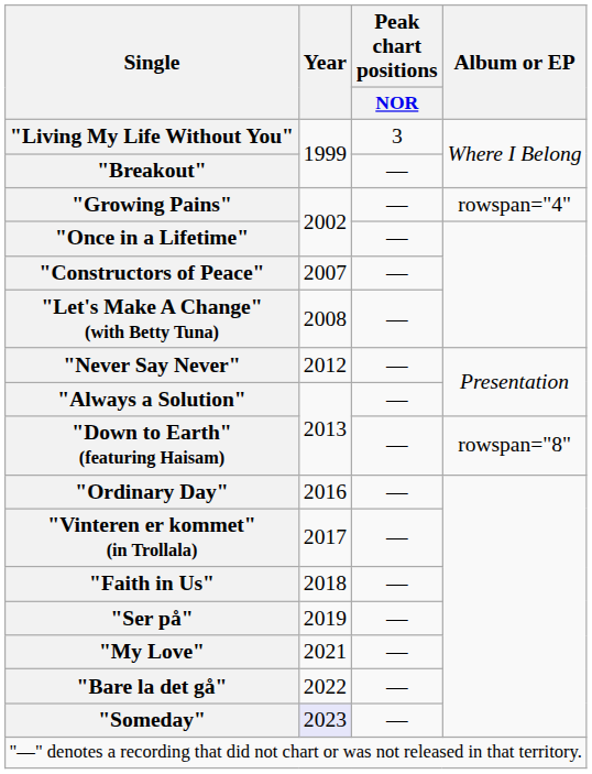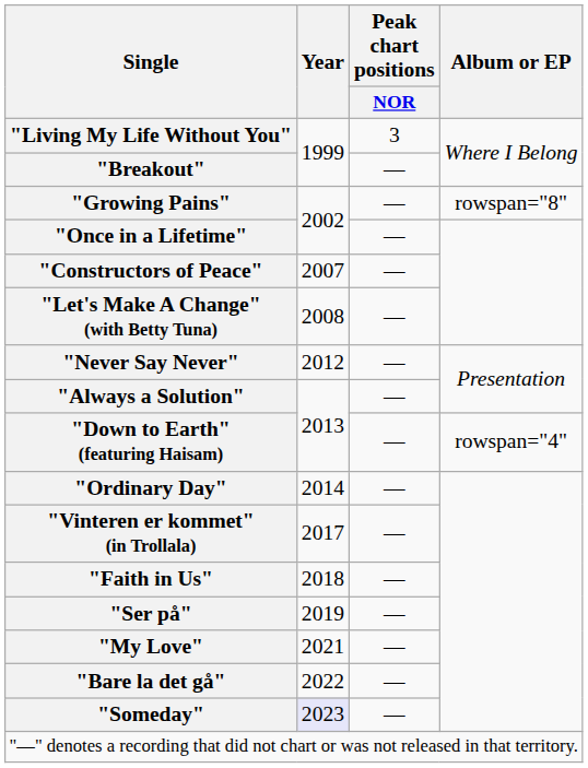"Growing Pains" | Album or EP: rowspan="4" -> rowspan="8"
"Down to Earth" (featuring Haisam) | Album or EP: rowspan="8" -> rowspan="4"
"Ordinary Day" | Year: 2016 -> 2014
